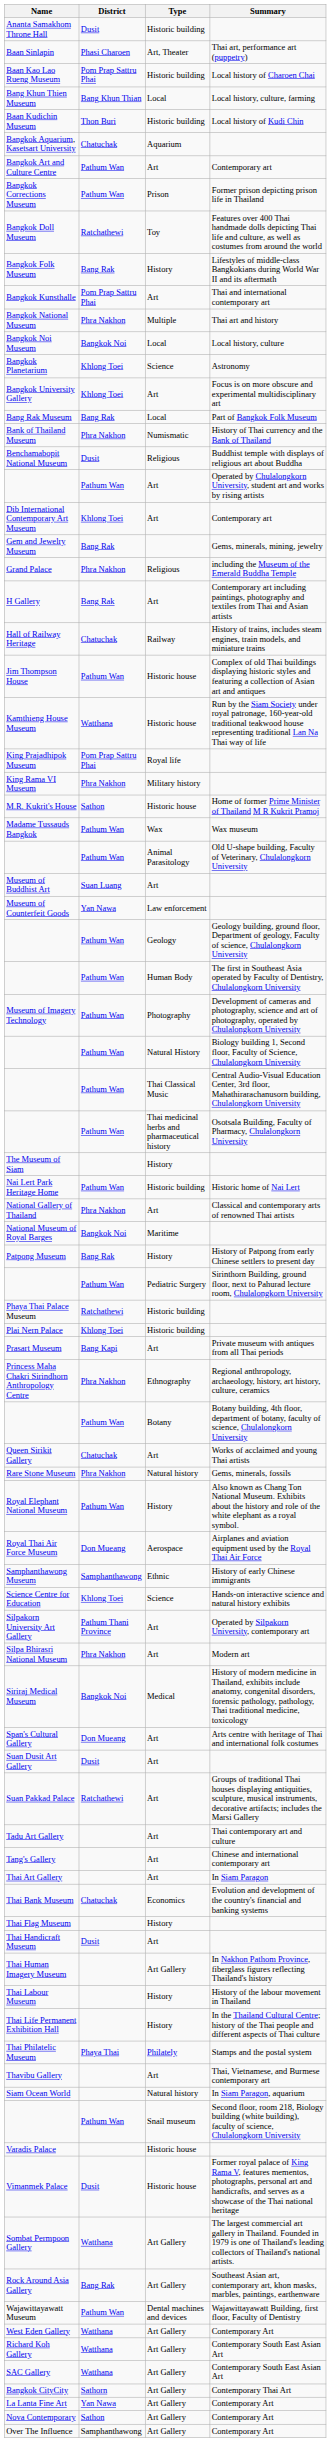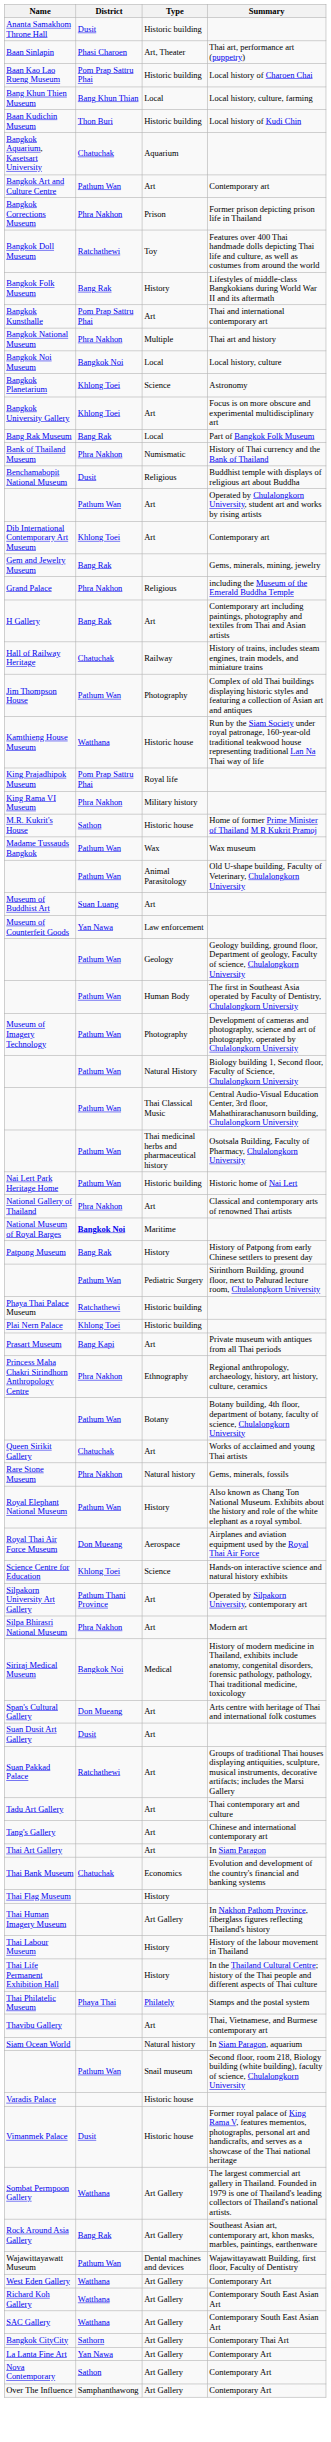Bangkok Corrections Museum | District: Pathum Wan -> Phra Nakhon
Jim Thompson House | Type: Historic house -> Photography
- row: The Museum of Siam | History
National Museum of Royal Barges | District: normal -> bold
- row: Samphanthawong Museum | Samphanthawong | Ethnic | History of early Chinese immigrants
- row: Thai Handicraft Museum | Dusit | Art
